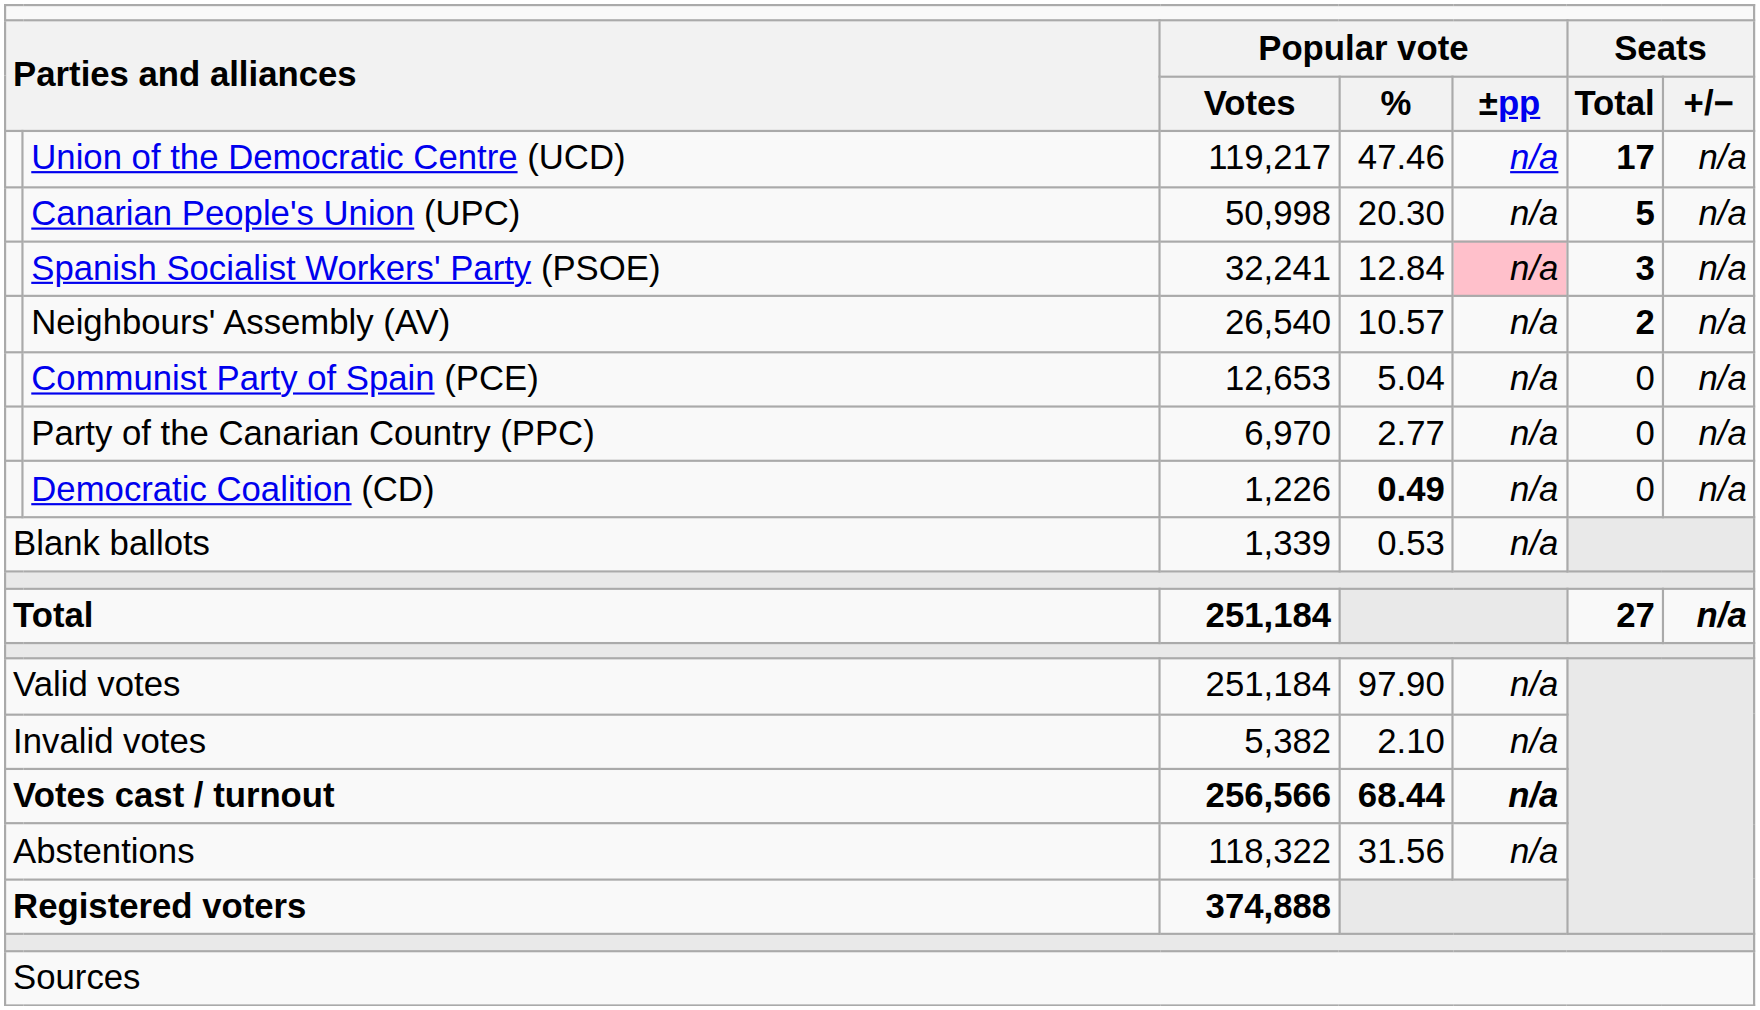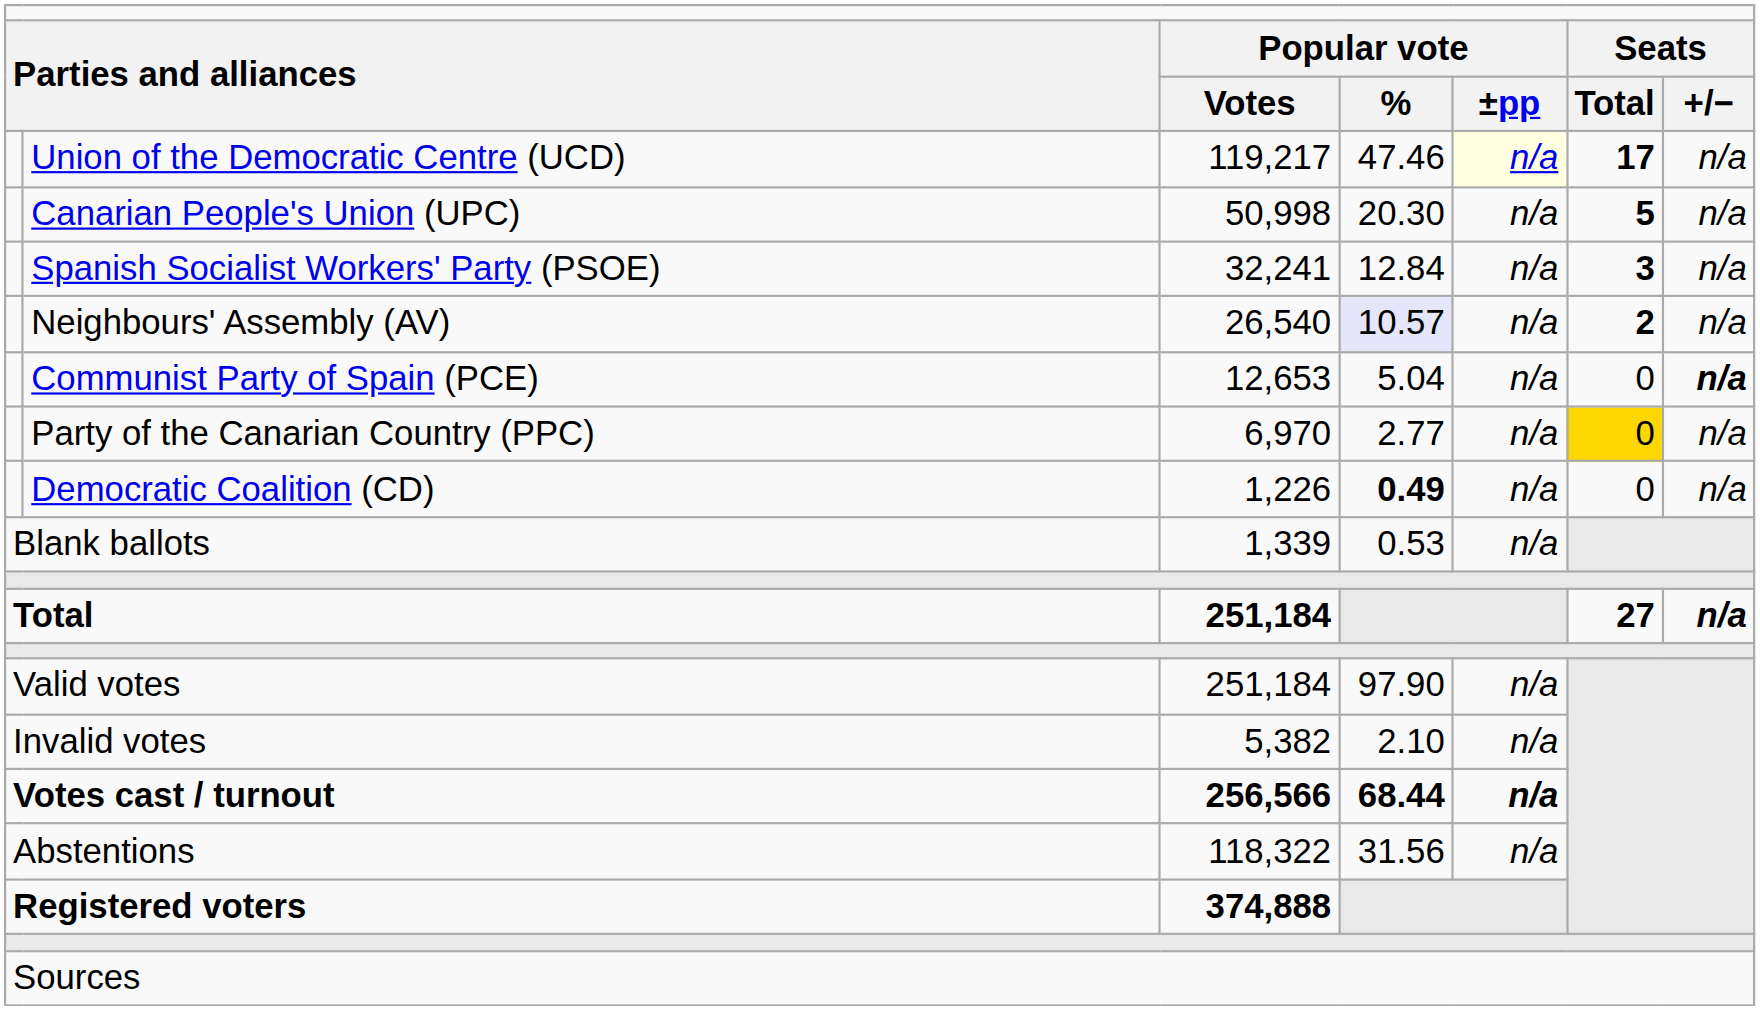Union of the Democratic Centre (UCD) | column 5: no background -> lightyellow background
Spanish Socialist Workers' Party (PSOE) | column 5: pink background -> no background
Neighbours' Assembly (AV) | column 4: no background -> lavender background
Communist Party of Spain (PCE) | column 7: normal -> bold
Party of the Canarian Country (PPC) | column 6: no background -> gold background
